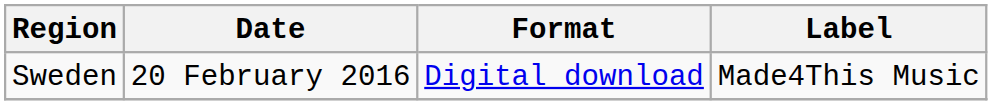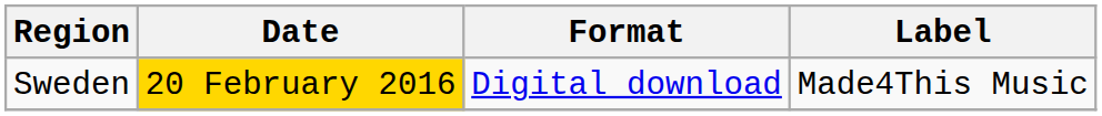Sweden | Date: no background -> gold background
